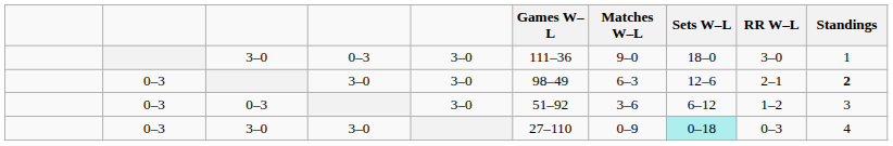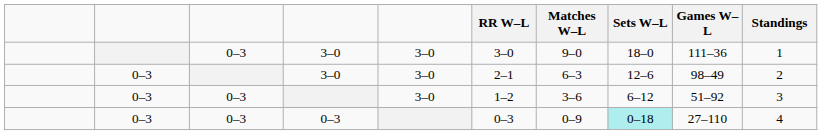columns swapped: RR W–L <-> Games W–L
row 2 | column 3: 3–0 -> 0–3
row 2 | column 4: 0–3 -> 3–0
row 3 | Standings: bold -> normal
row 5 | column 3: 3–0 -> 0–3
row 5 | column 4: 3–0 -> 0–3
